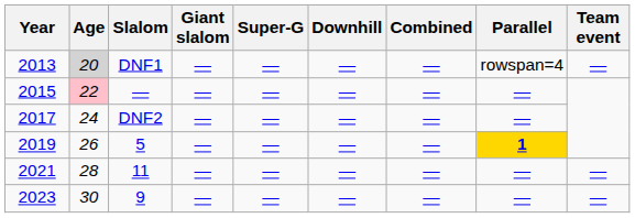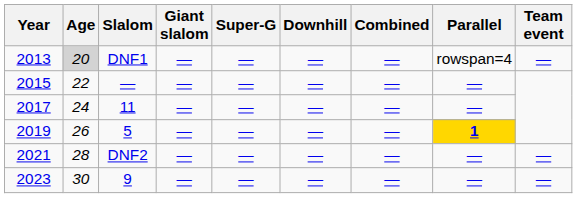2015 | Age: pink background -> no background
2017 | Slalom: DNF2 -> 11
2021 | Slalom: 11 -> DNF2
